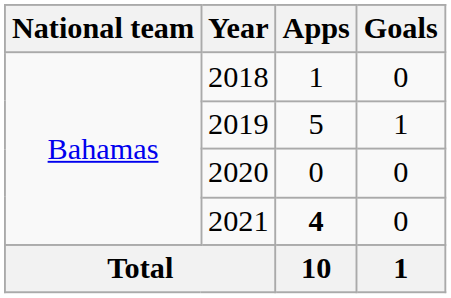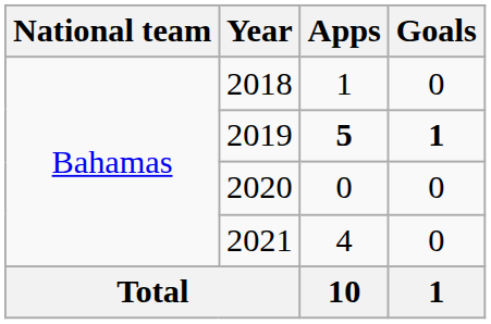2019 | Apps: normal -> bold
2019 | Goals: normal -> bold
2021 | Apps: bold -> normal
